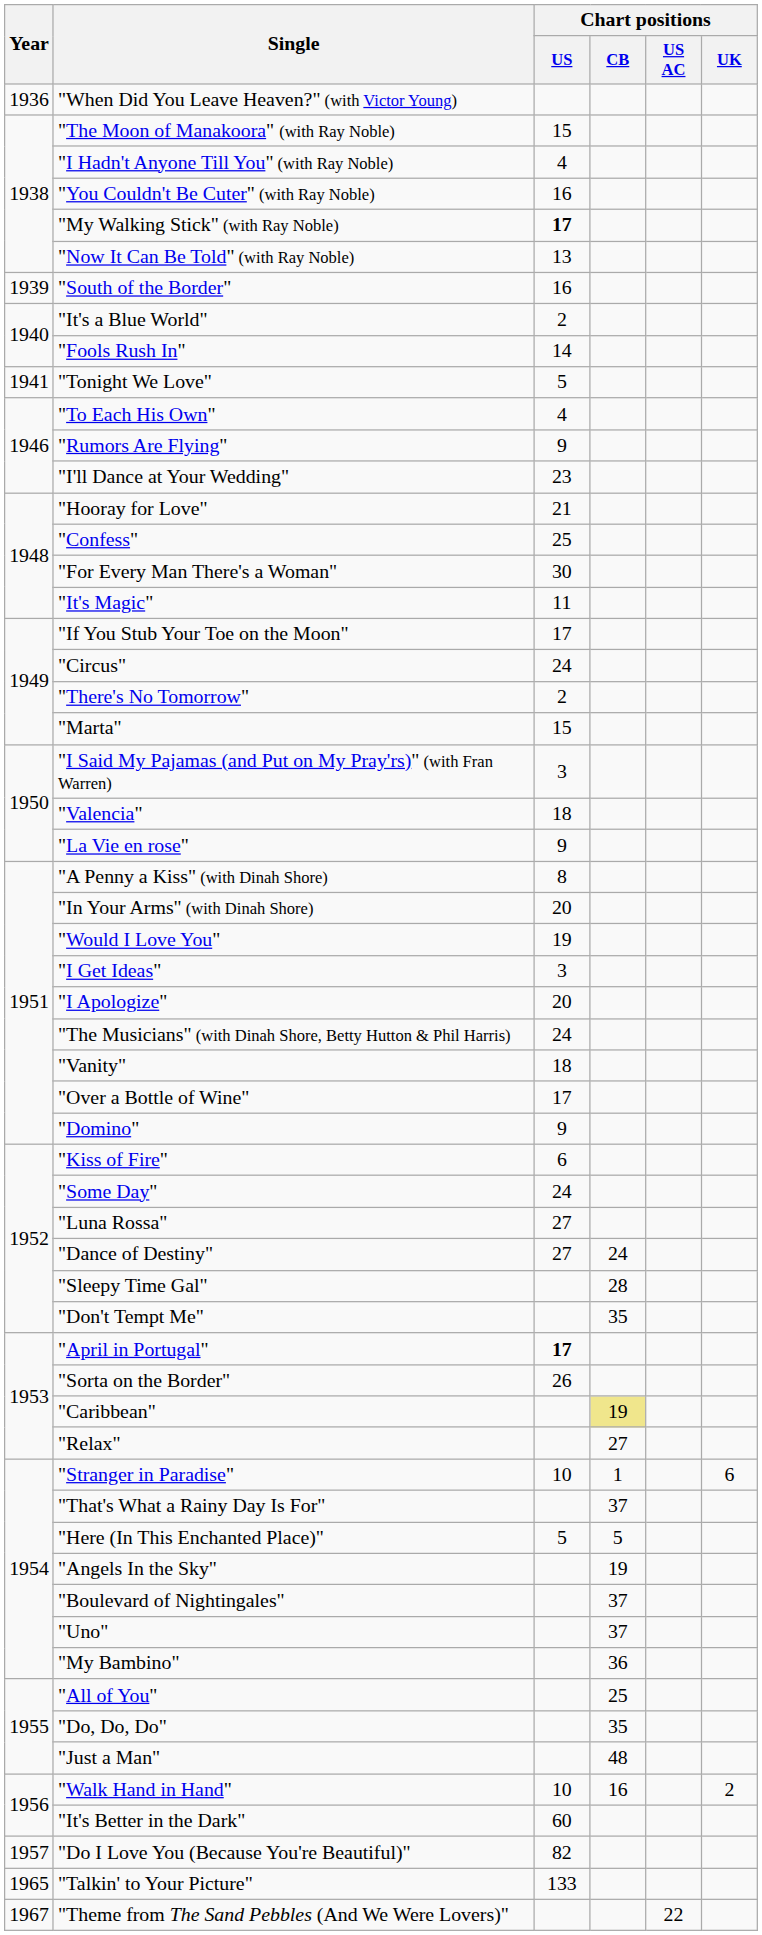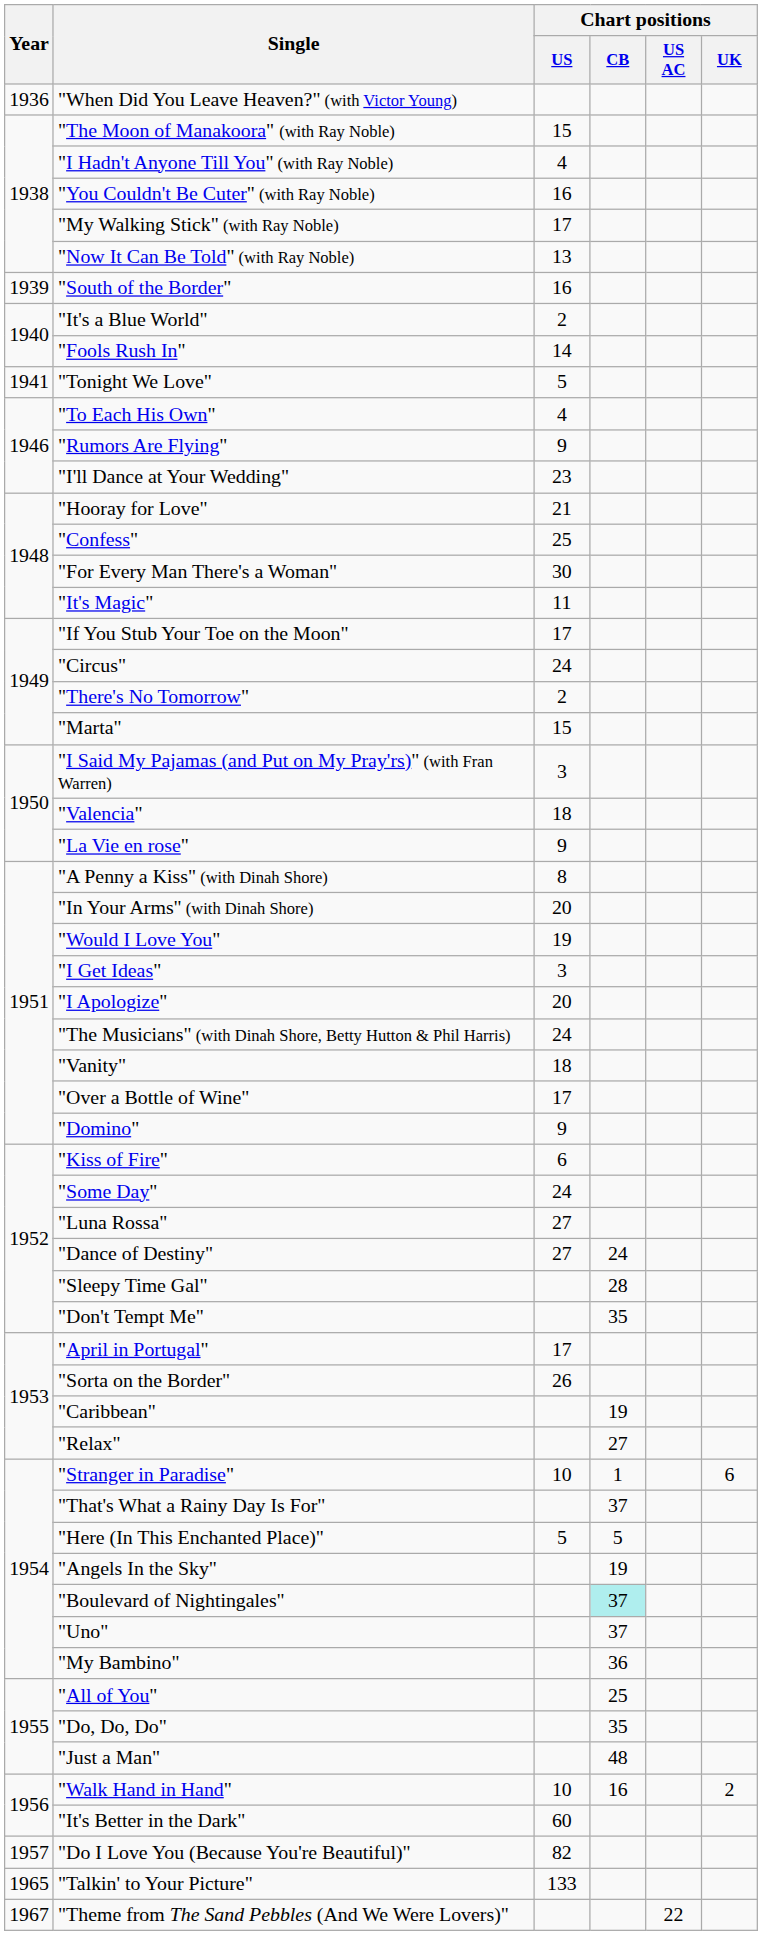"My Walking Stick" (with Ray Noble) | Chart positions / US: bold -> normal
"April in Portugal" | Chart positions / US: bold -> normal
"Caribbean" | Chart positions / CB: khaki background -> no background
"Boulevard of Nightingales" | Chart positions / CB: no background -> paleturquoise background
